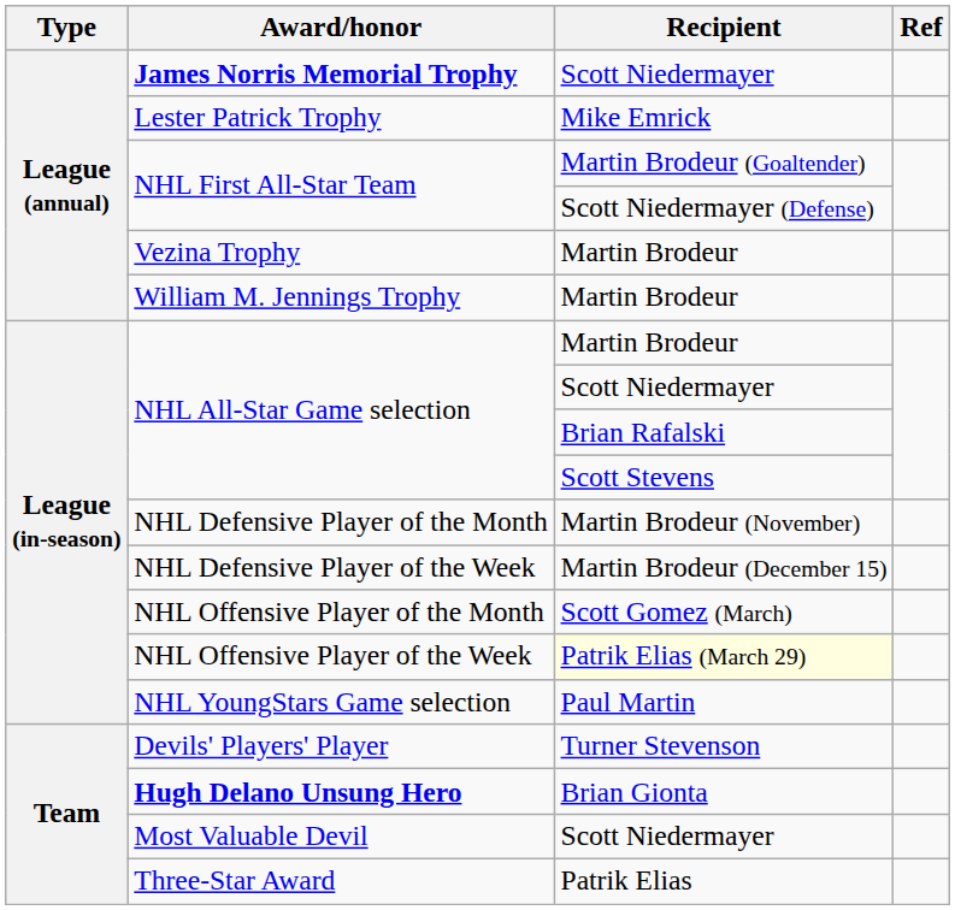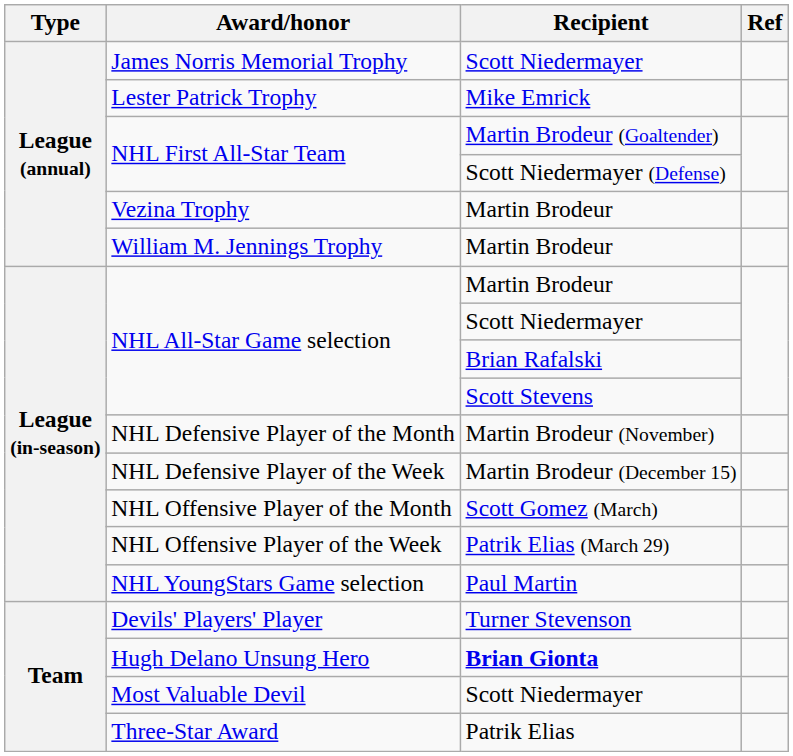James Norris Memorial Trophy | Award/honor: bold -> normal
NHL Offensive Player of the Week | Recipient: lightyellow background -> no background
Hugh Delano Unsung Hero | Award/honor: bold -> normal
Hugh Delano Unsung Hero | Recipient: normal -> bold
